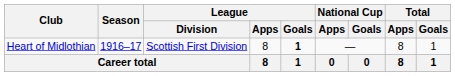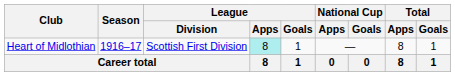Heart of Midlothian | League / Apps: no background -> paleturquoise background
Heart of Midlothian | League / Goals: bold -> normal
